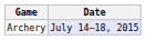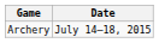Archery | Date: lavender background -> no background
